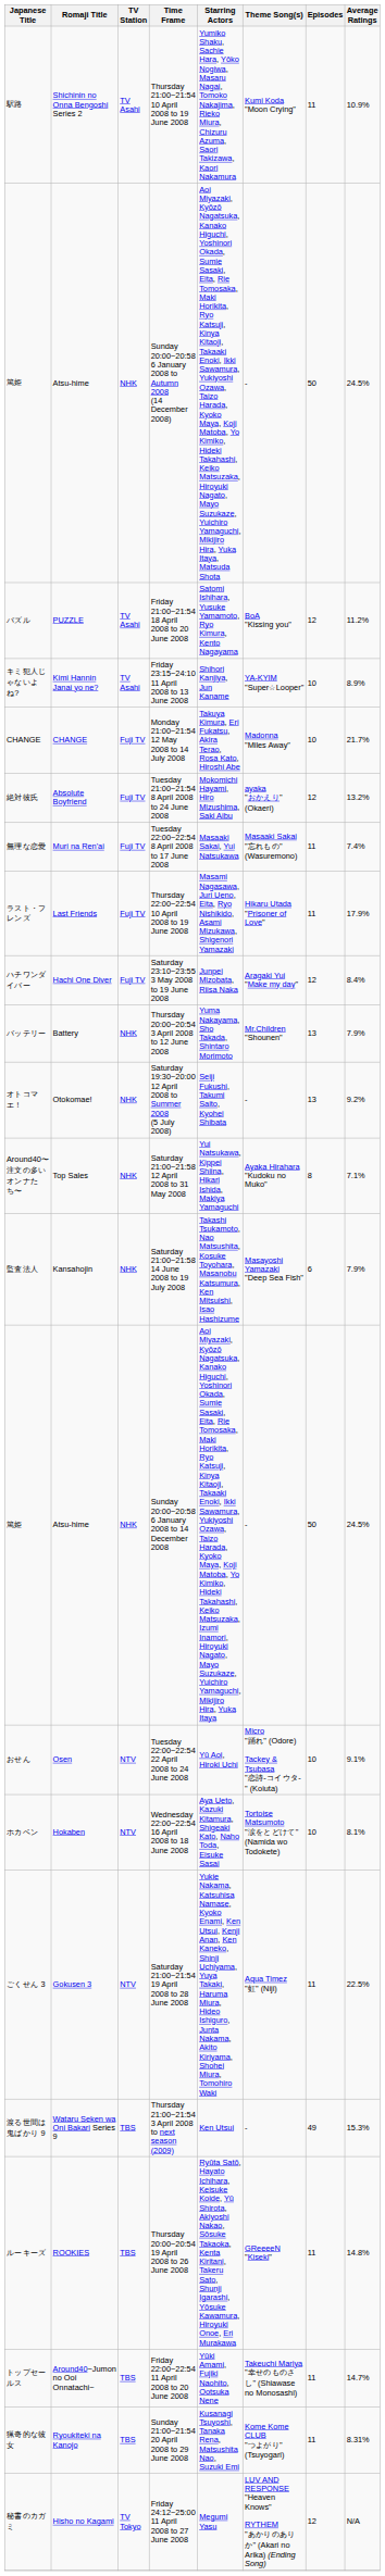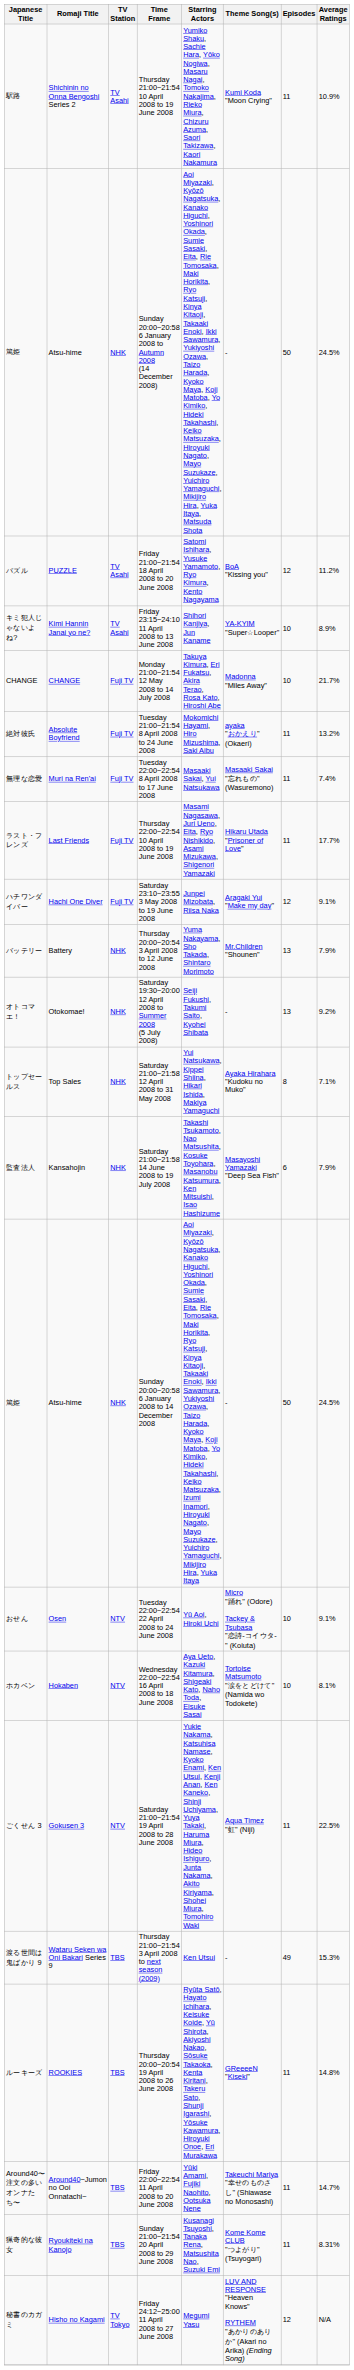Tuesday 21:00~21:54 8 April 2008 to 24 June 2008 | Episodes: 12 -> 11
Thursday 22:00~22:54 10 April 2008 to 19 June 2008 | Average Ratings: 17.9% -> 17.7%
Saturday 23:10~23:55 3 May 2008 to 19 June 2008 | Average Ratings: 8.4% -> 9.1%
Saturday 21:00~21:58 12 April 2008 to 31 May 2008 | Japanese Title: Around40〜注文の多いオンナたち〜 -> トップセールス
Friday 22:00~22:54 11 April 2008 to 20 June 2008 | Japanese Title: トップセールス -> Around40〜注文の多いオンナたち〜
